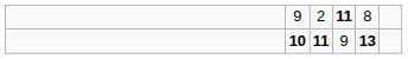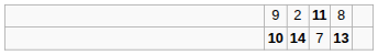row 2 | column 3: 11 -> 14
row 2 | column 4: 9 -> 7
